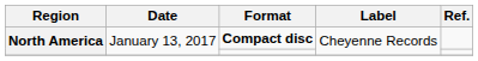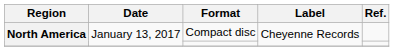Compact disc | Format: bold -> normal
